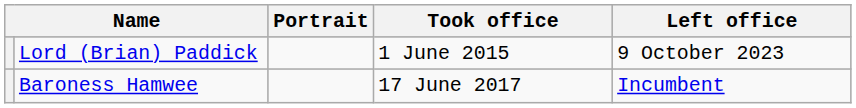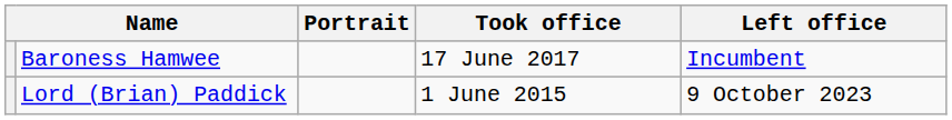rows swapped: Lord (Brian) Paddick <-> Baroness Hamwee
